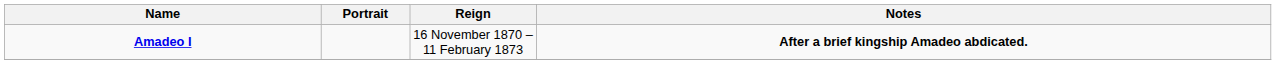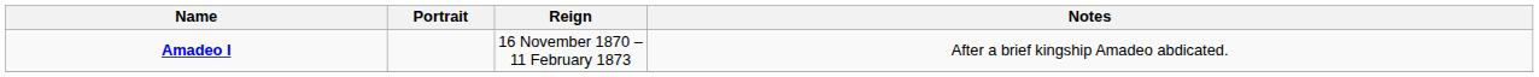Amadeo I | Notes: bold -> normal
